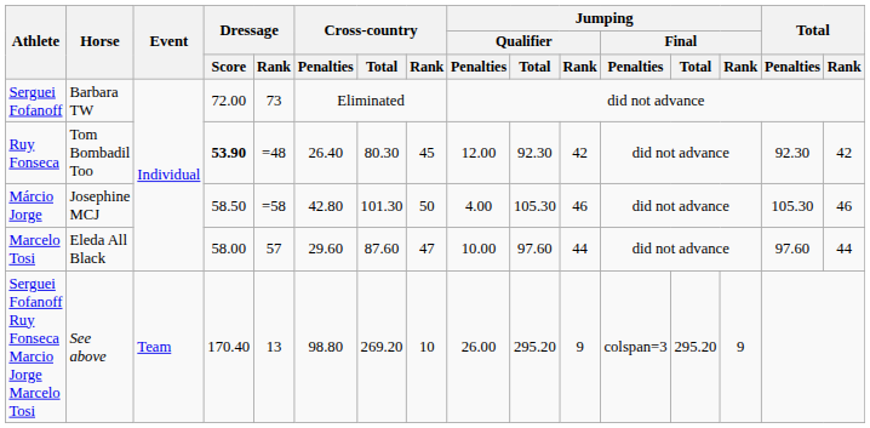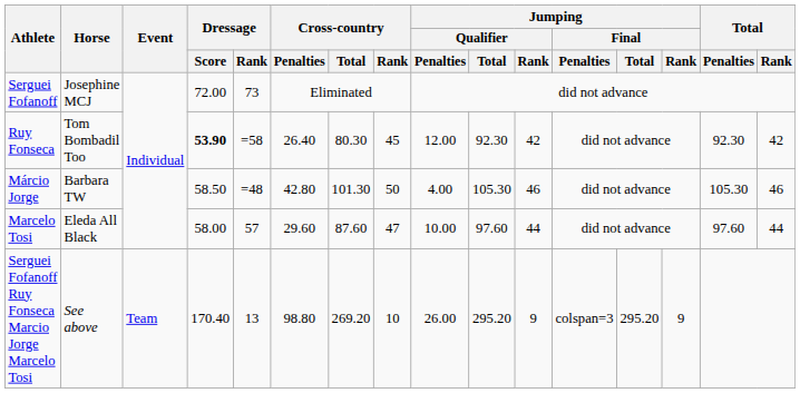Serguei Fofanoff | Horse: Barbara TW -> Josephine MCJ
Ruy Fonseca | Dressage / Rank: =48 -> =58
Márcio Jorge | Horse: Josephine MCJ -> Barbara TW
Márcio Jorge | Dressage / Rank: =58 -> =48
